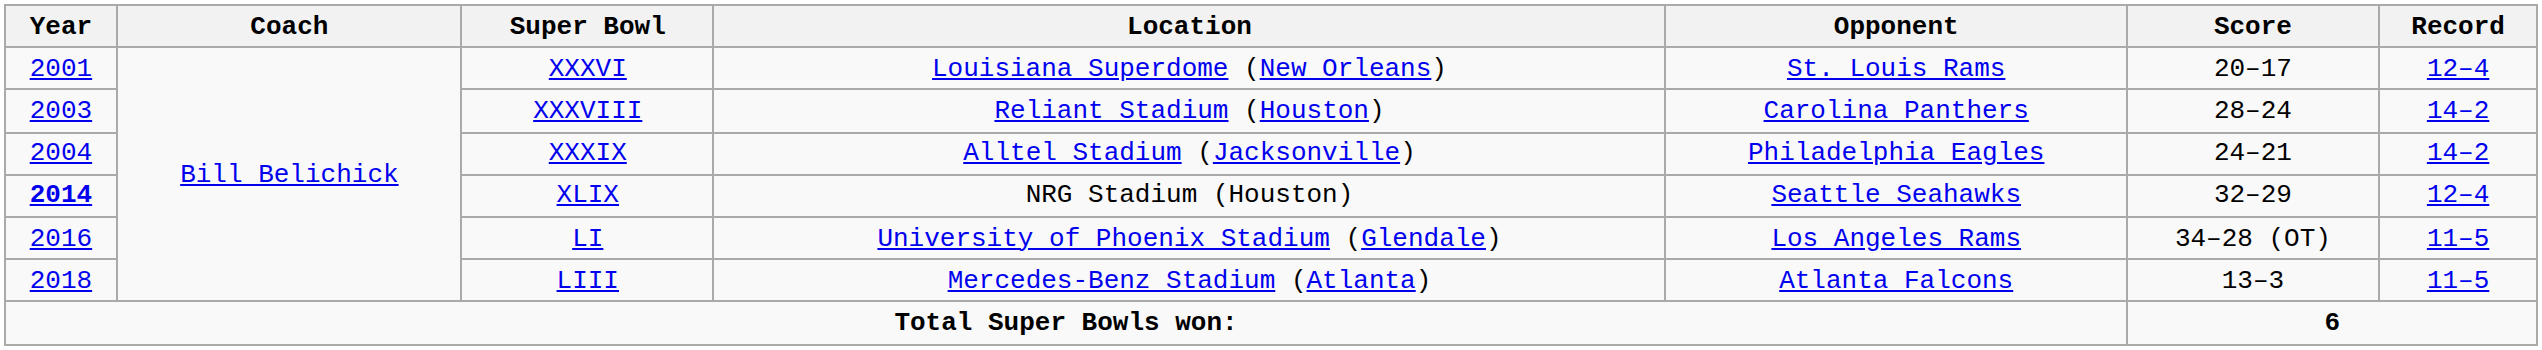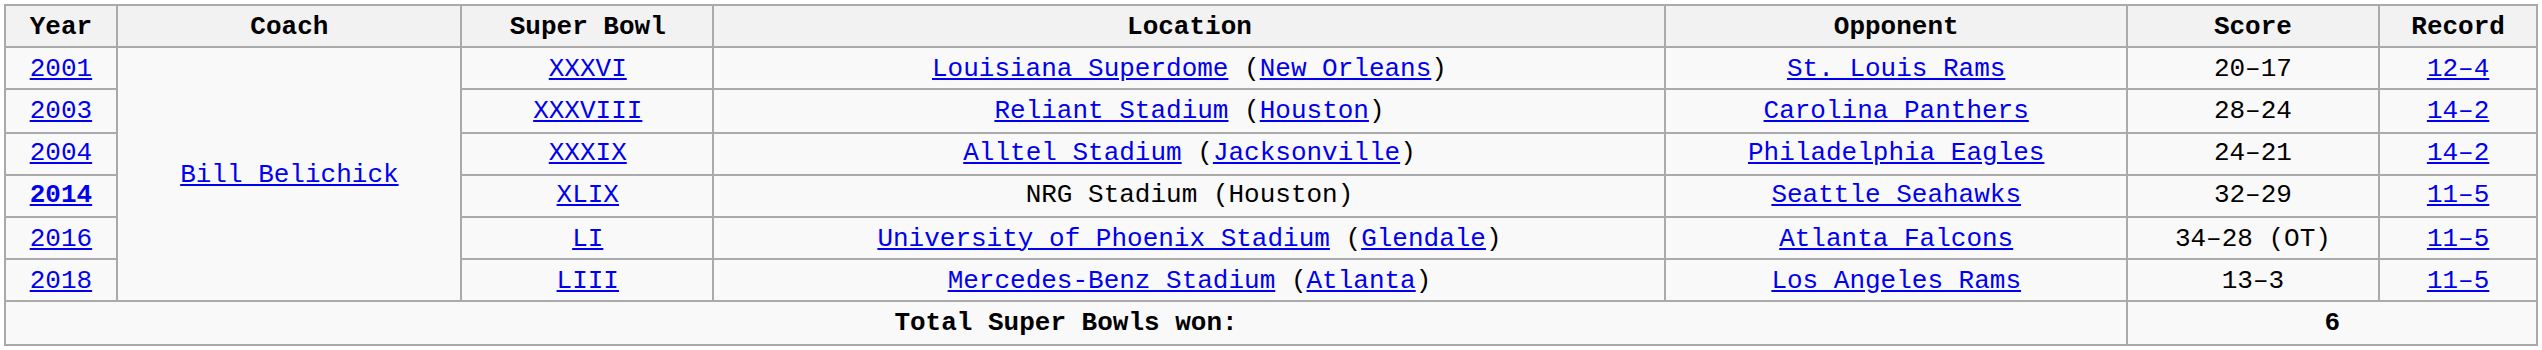XLIX | Record: 12–4 -> 11–5
LI | Opponent: Los Angeles Rams -> Atlanta Falcons
LIII | Opponent: Atlanta Falcons -> Los Angeles Rams
